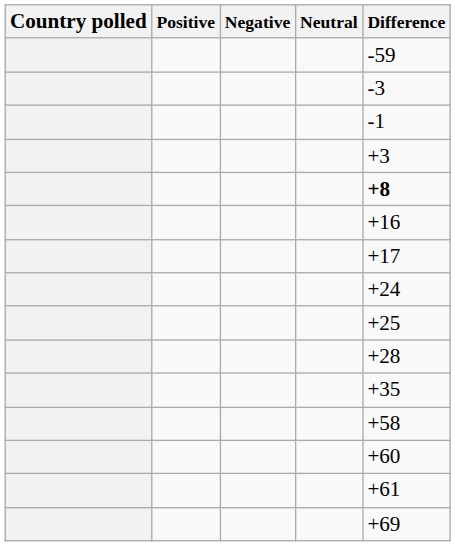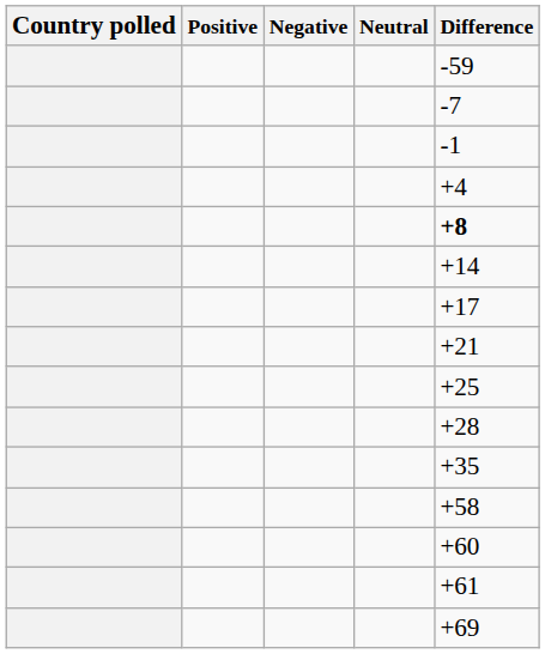row 3 | Difference: -3 -> -7
row 5 | Difference: +3 -> +4
row 7 | Difference: +16 -> +14
row 9 | Difference: +24 -> +21
